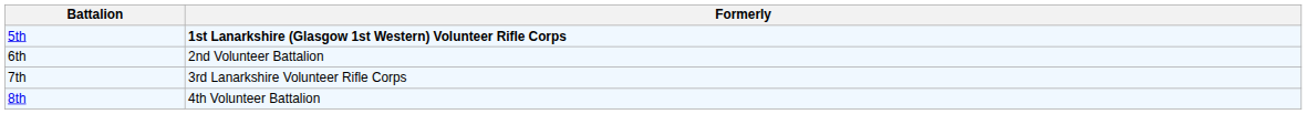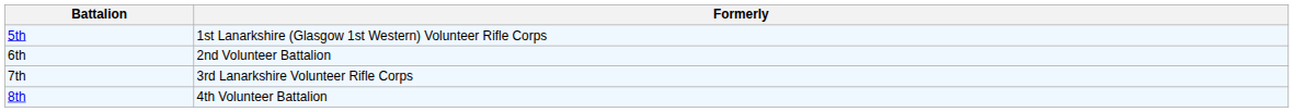5th | Formerly: bold -> normal
